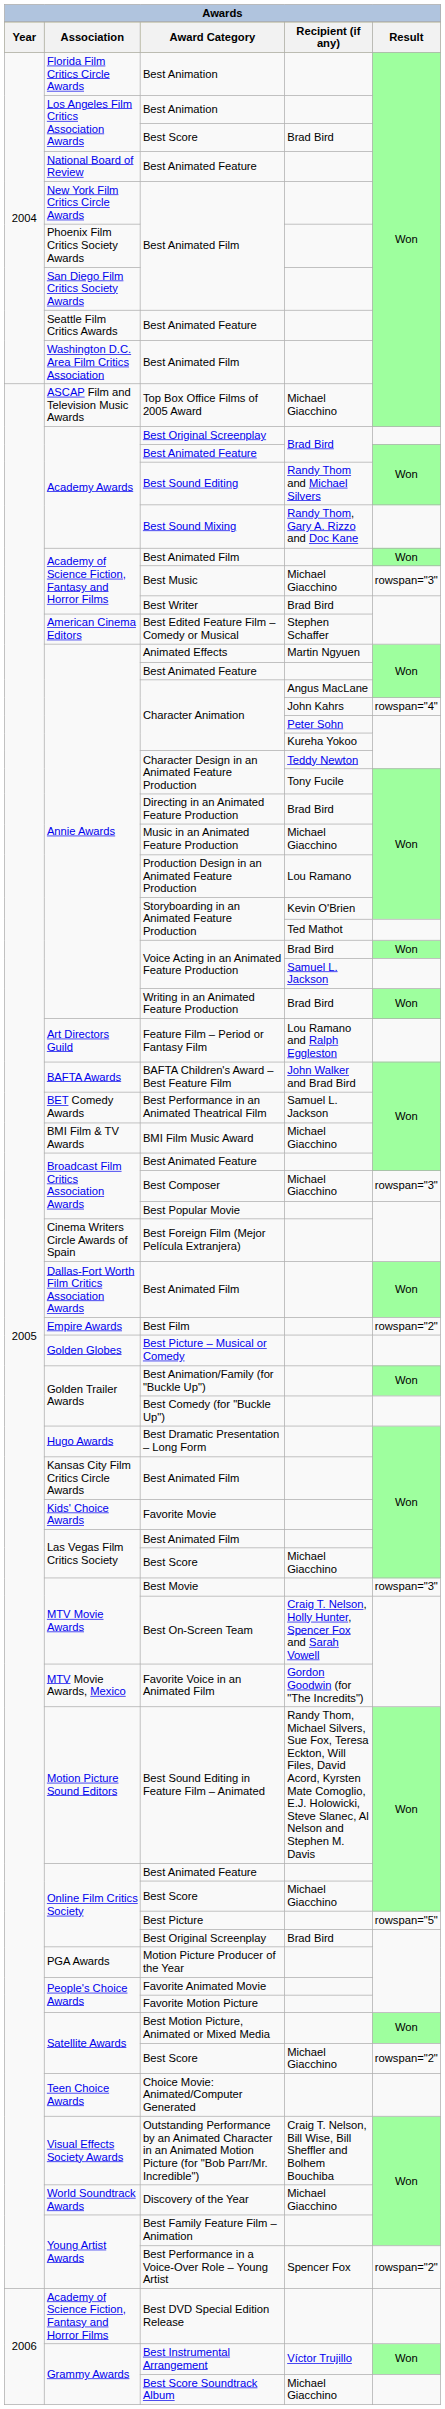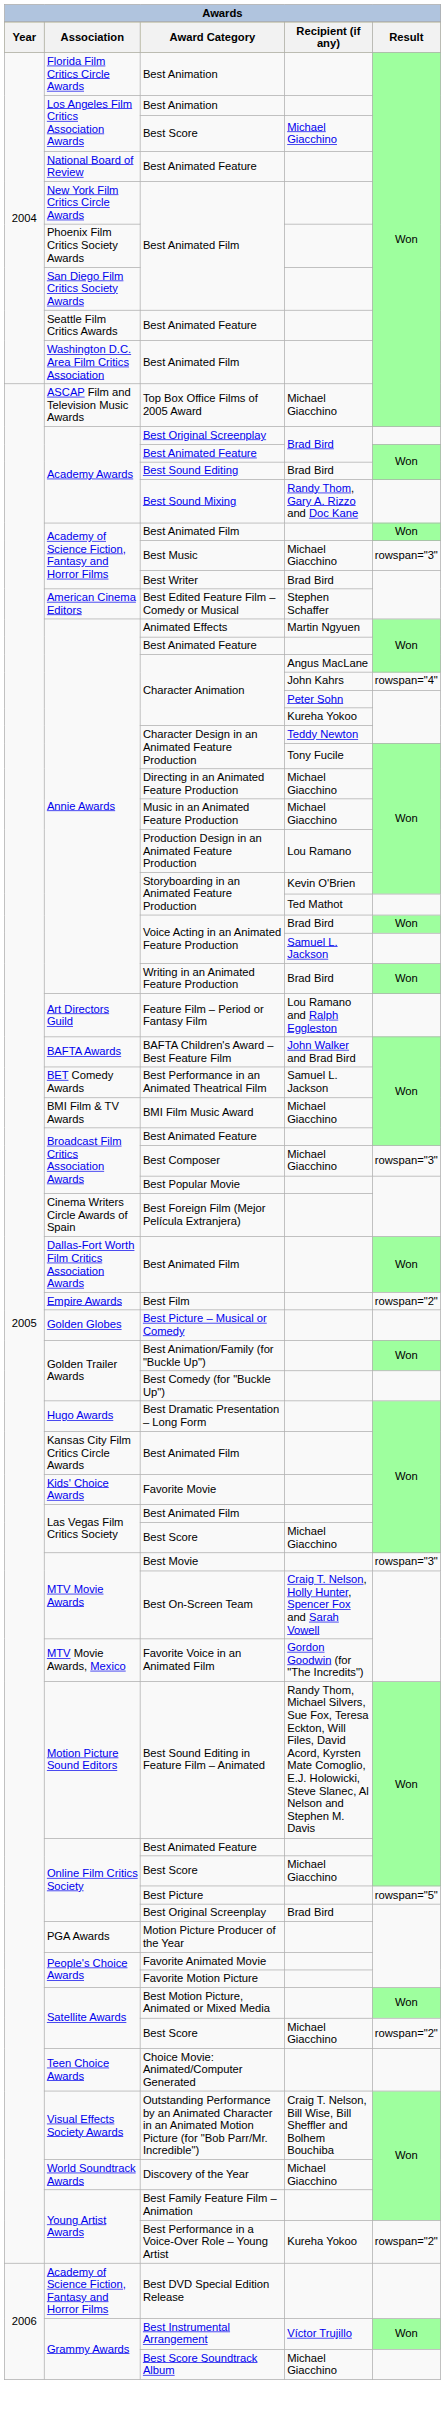Los Angeles Film Critics Association Awards / Best Score | Recipient (if any): Brad Bird -> Michael Giacchino
Best Sound Editing | Recipient (if any): Randy Thom and Michael Silvers -> Brad Bird
Directing in an Animated Feature Production | Recipient (if any): Brad Bird -> Michael Giacchino
Best Performance in a Voice-Over Role – Young Artist | Recipient (if any): Spencer Fox -> Kureha Yokoo
